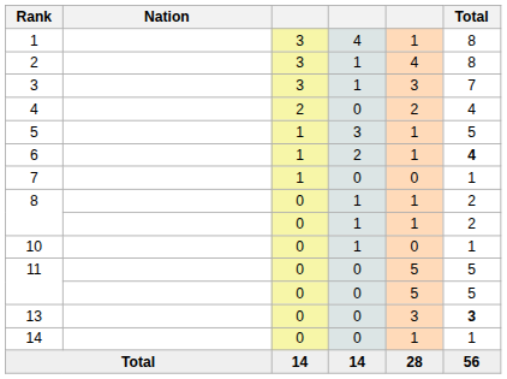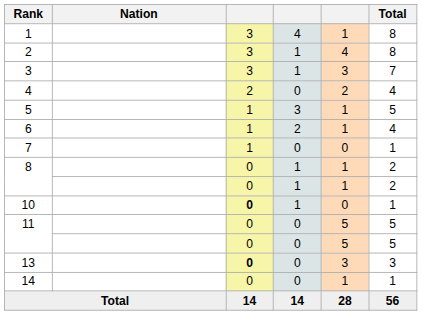6 | Total: bold -> normal
10 | column 3: normal -> bold
13 | column 3: normal -> bold
13 | Total: bold -> normal
